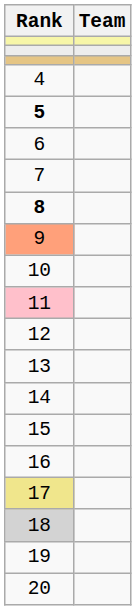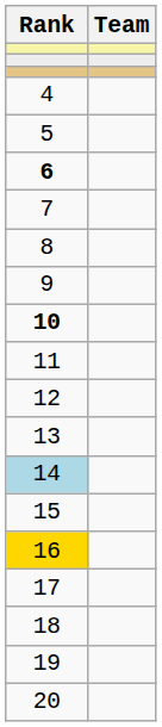row 6 | Rank: bold -> normal
row 7 | Rank: normal -> bold
row 9 | Rank: bold -> normal
row 10 | Rank: lightsalmon background -> no background
row 11 | Rank: normal -> bold
row 12 | Rank: pink background -> no background
row 15 | Rank: no background -> lightblue background
row 17 | Rank: no background -> gold background
row 18 | Rank: khaki background -> no background
row 19 | Rank: lightgrey background -> no background
